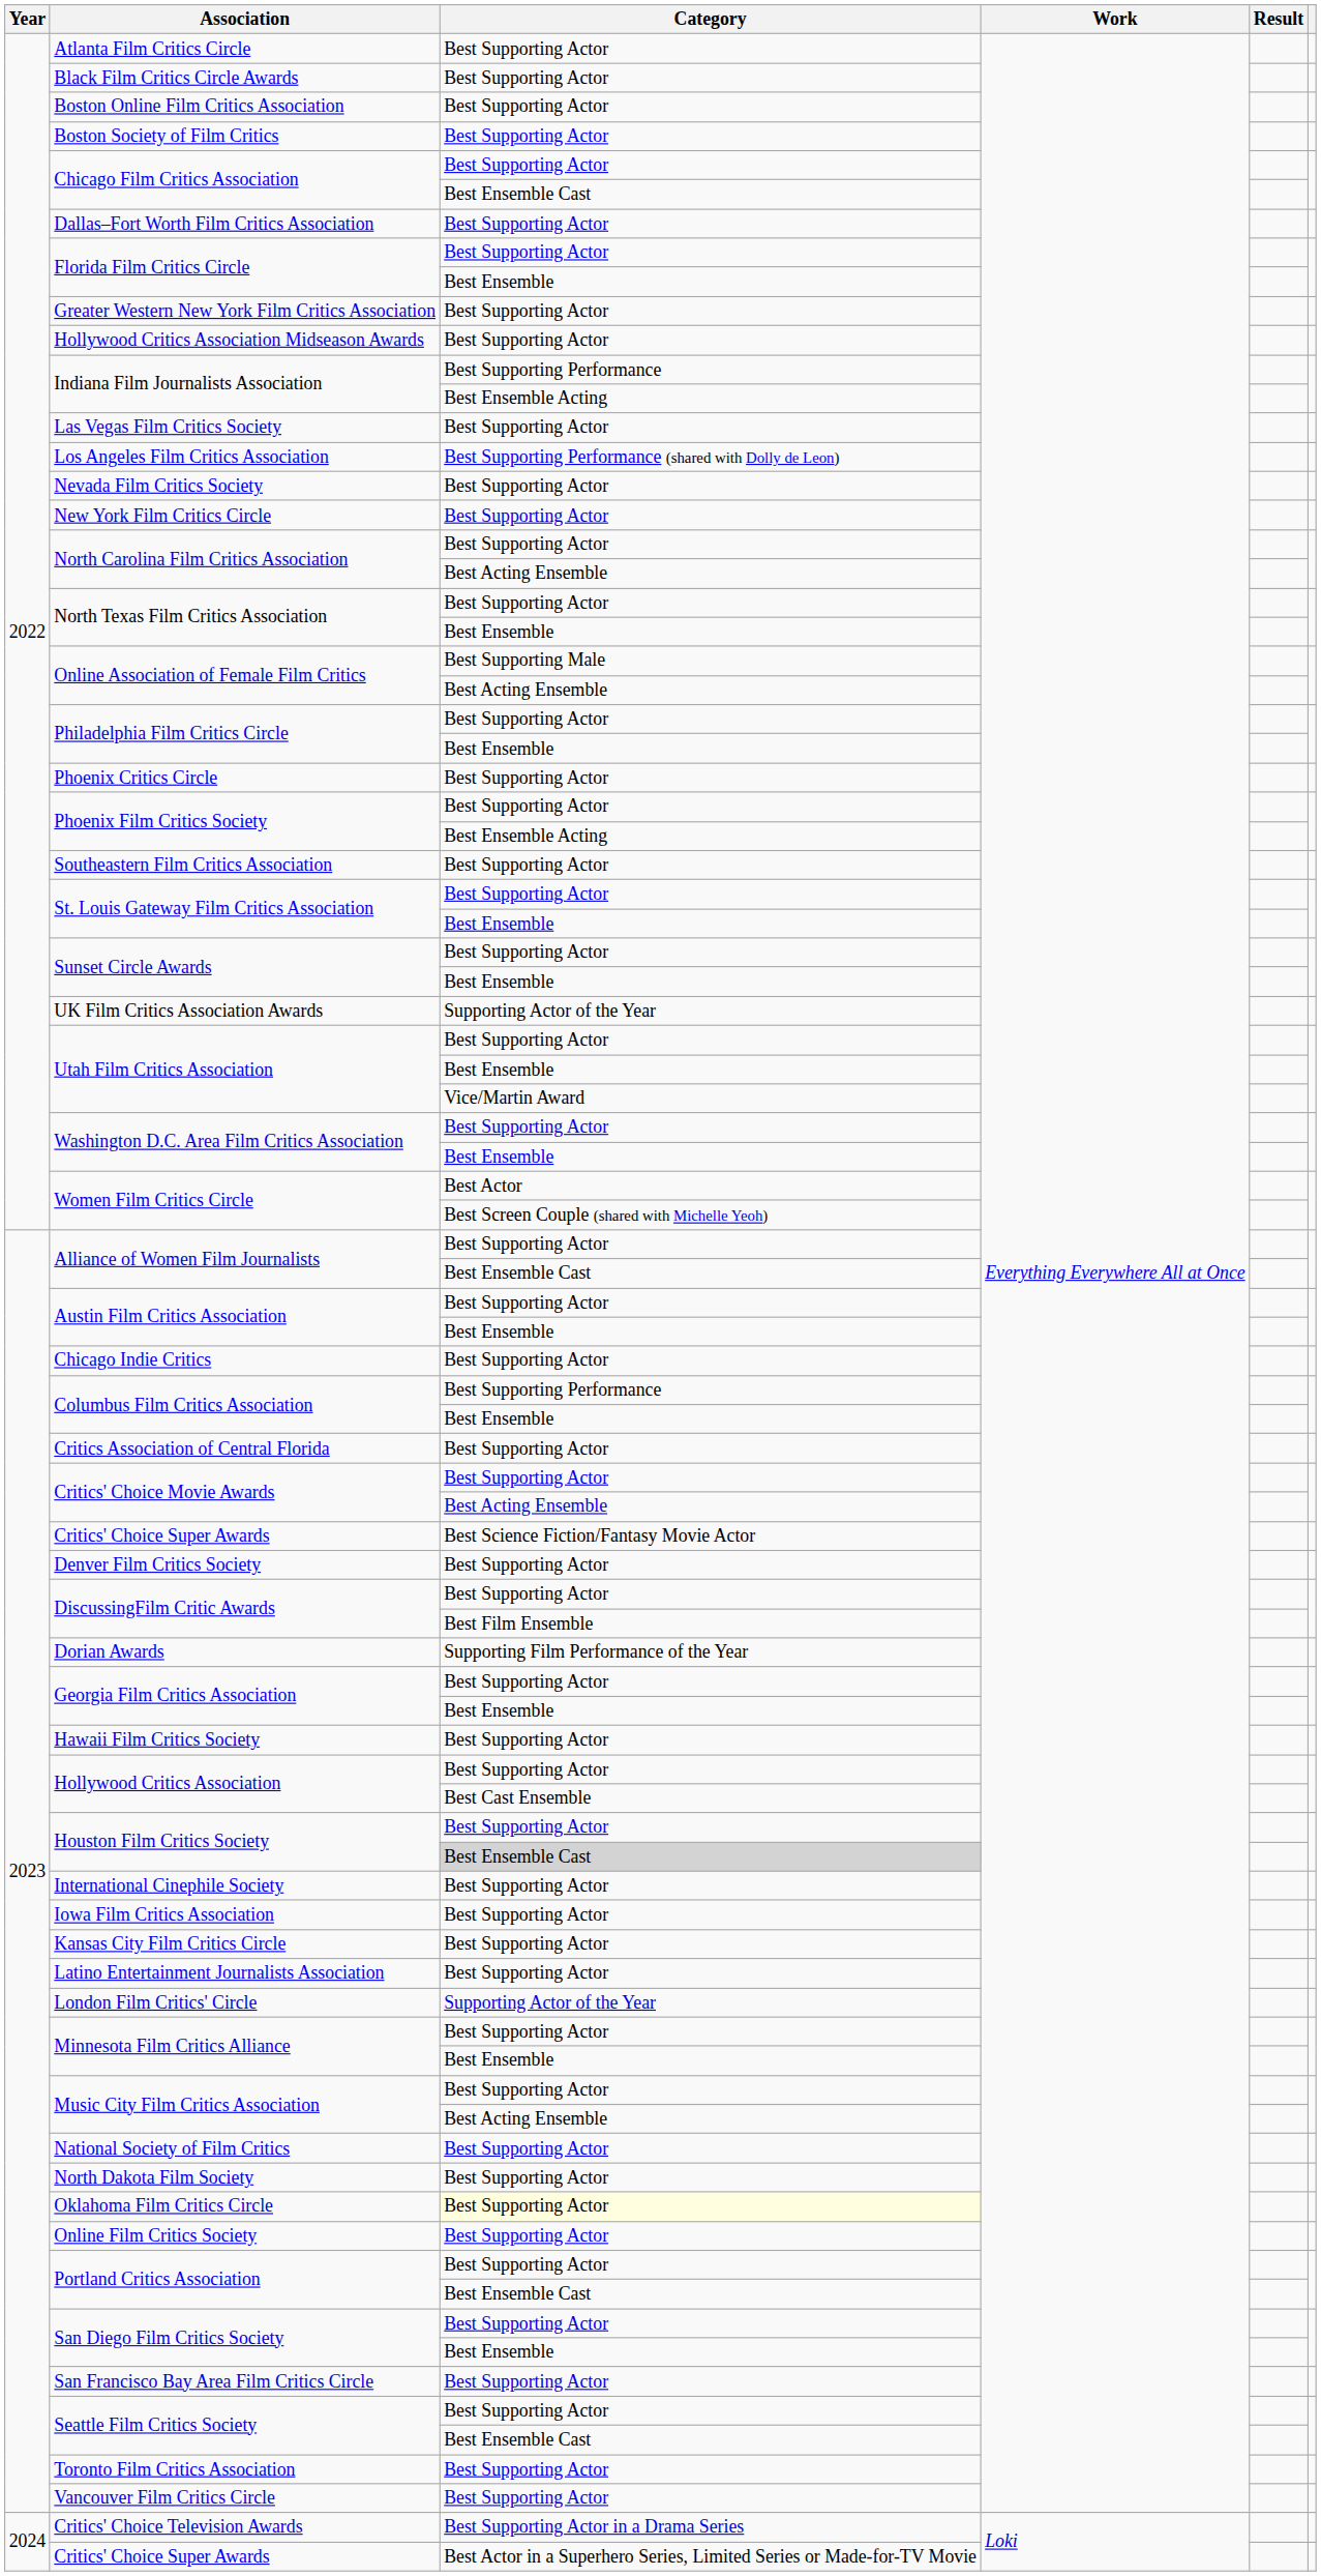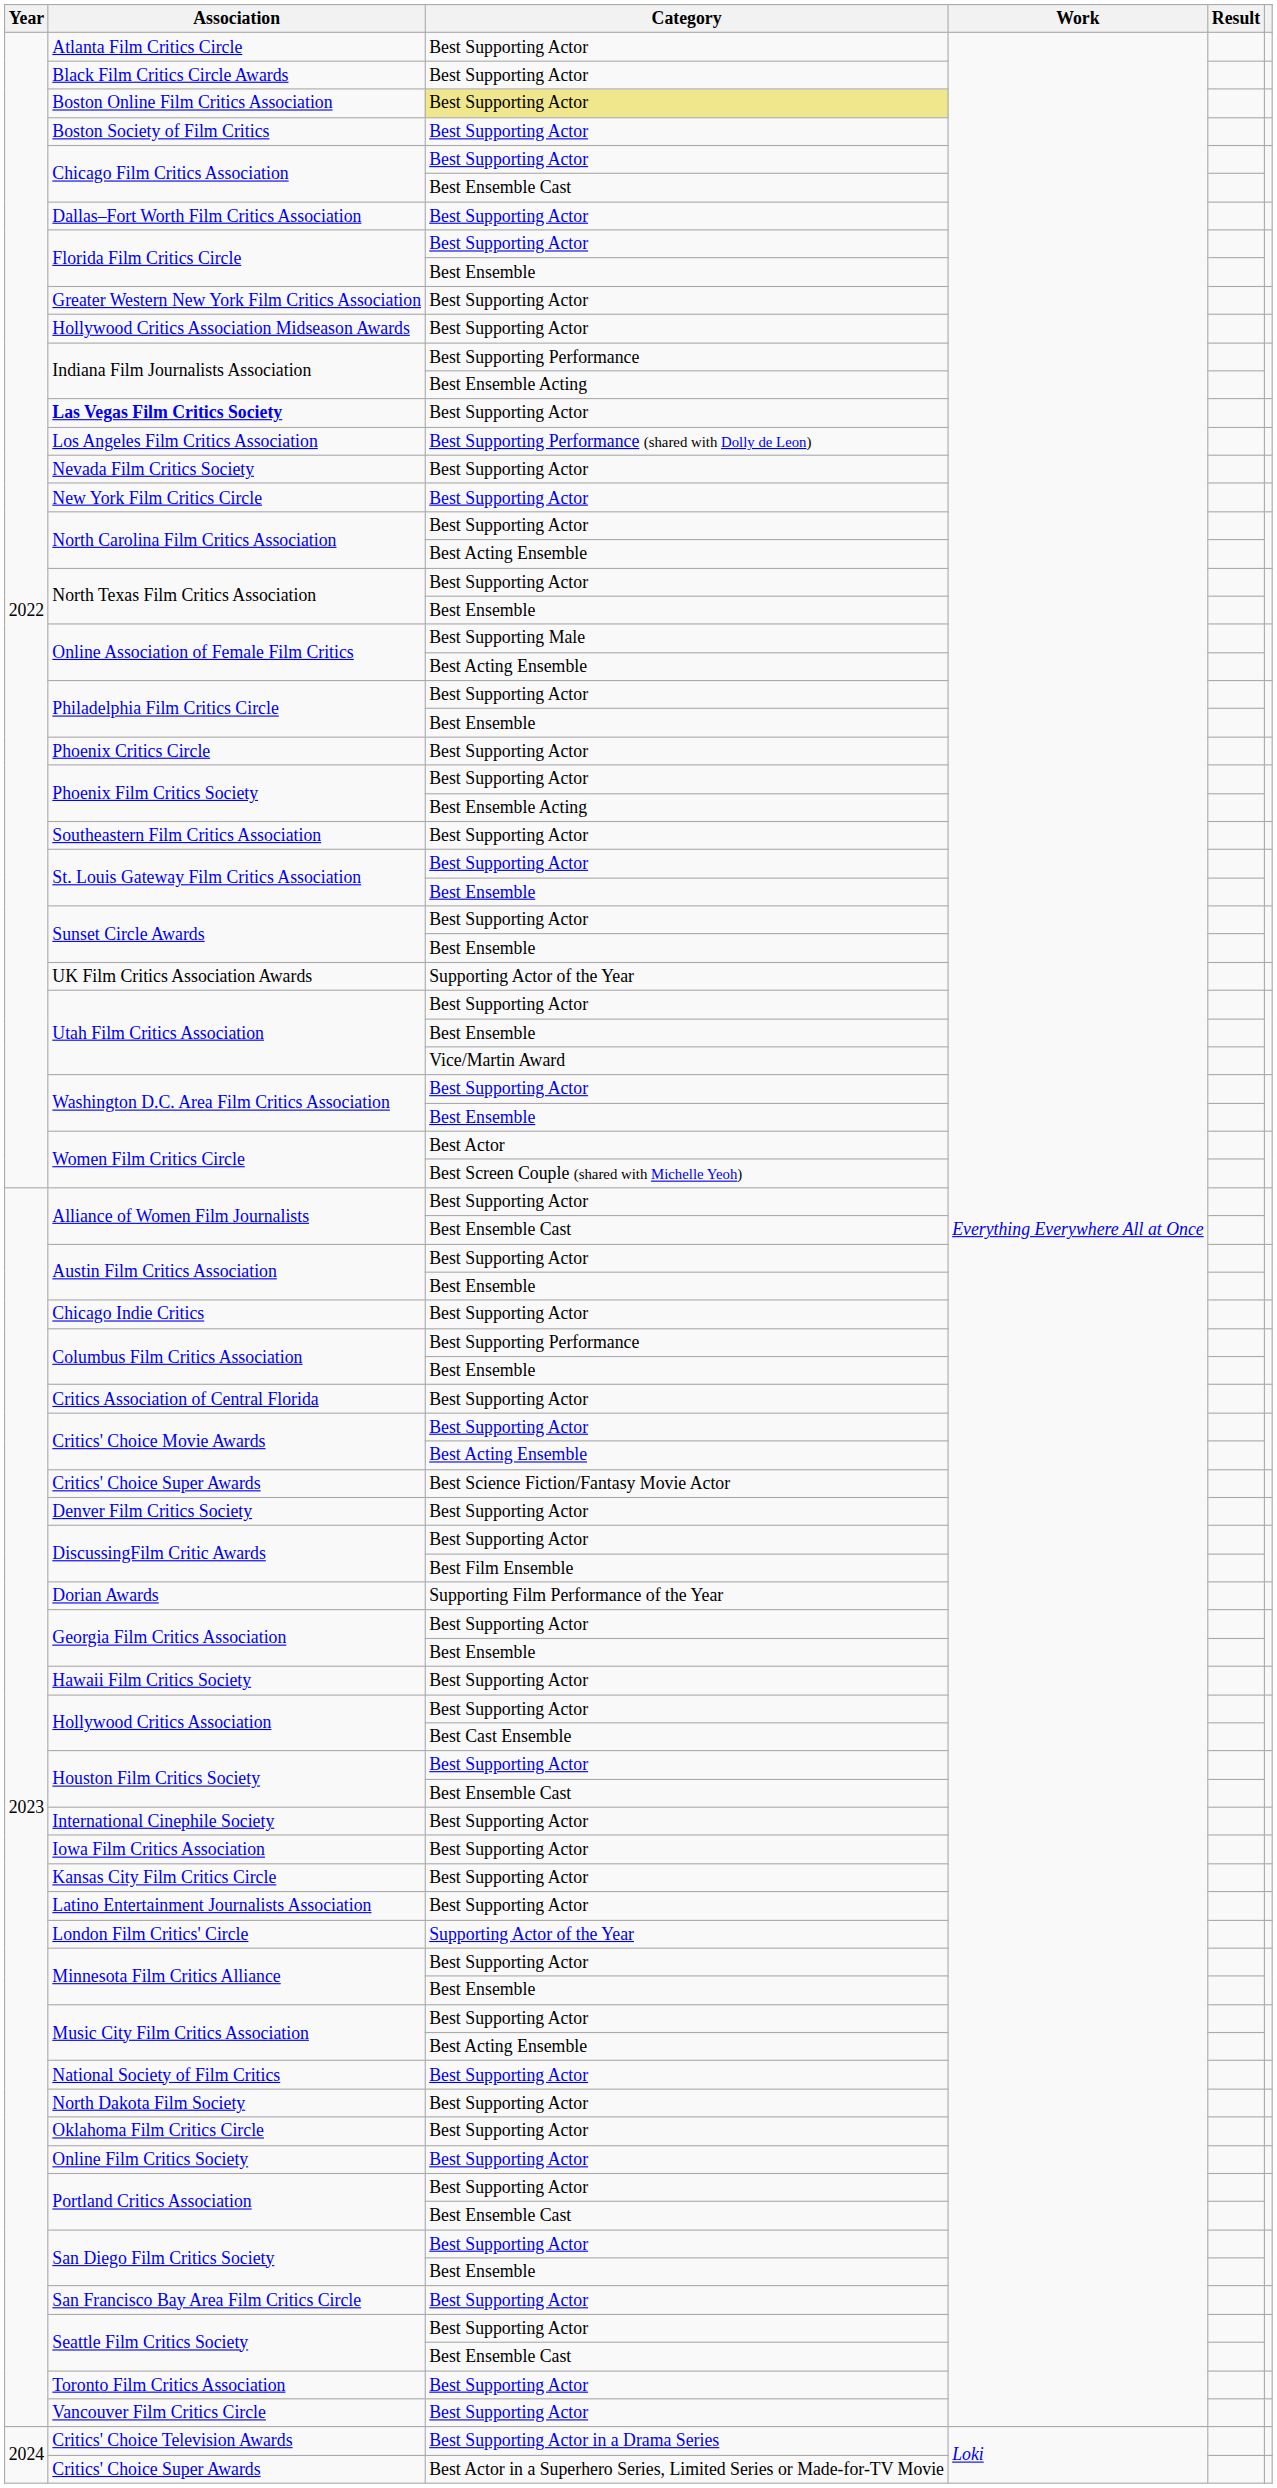Boston Online Film Critics Association | Category: no background -> khaki background
Las Vegas Film Critics Society | Association: normal -> bold
Houston Film Critics Society / Best Ensemble Cast | Category: lightgrey background -> no background
Oklahoma Film Critics Circle | Category: lightyellow background -> no background
